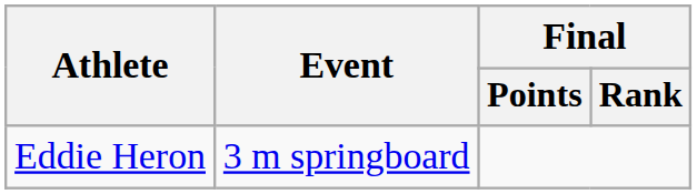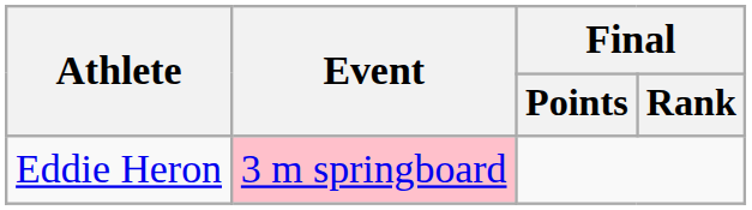Eddie Heron | Event: no background -> pink background
